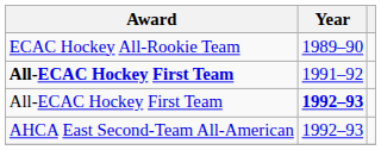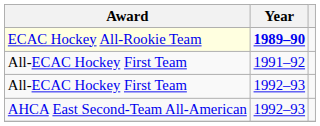row 2 | Award: no background -> lightyellow background
row 2 | Year: normal -> bold
row 3 | Award: bold -> normal
row 4 | Year: bold -> normal
